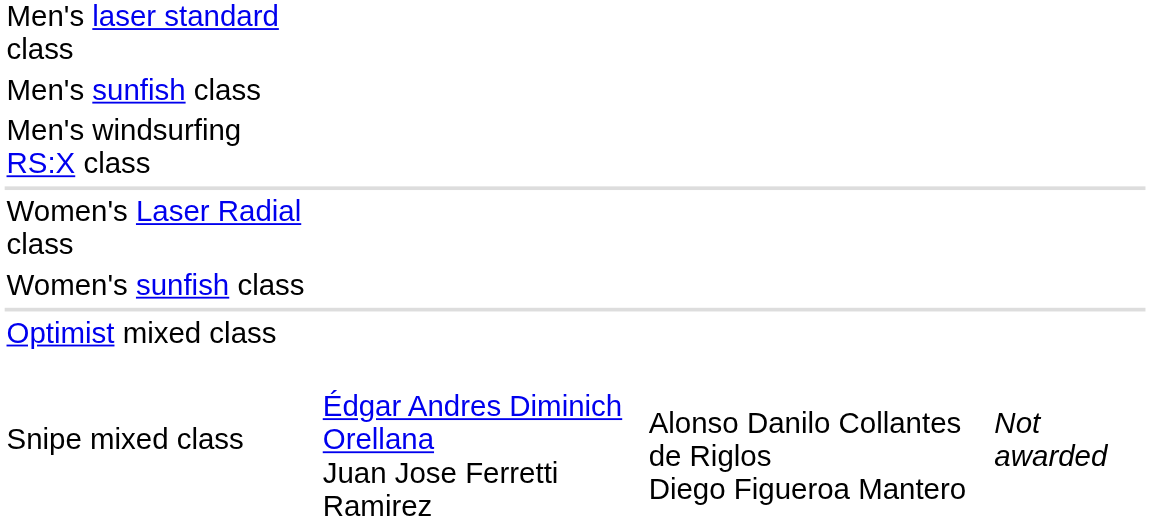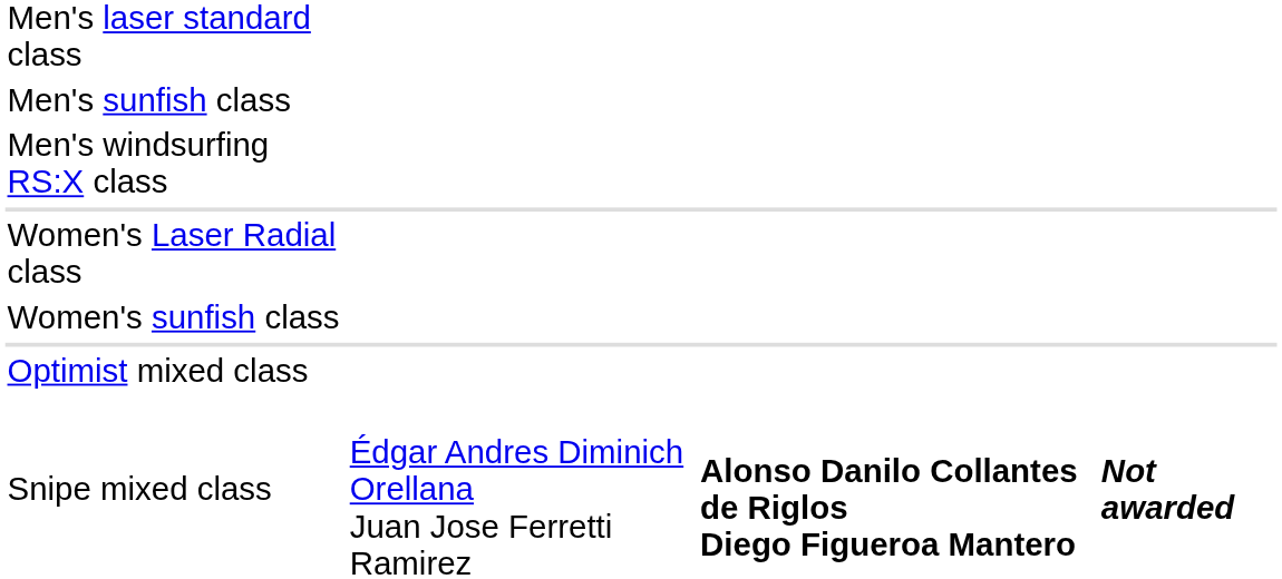Snipe mixed class | column 3: normal -> bold
Snipe mixed class | column 4: normal -> bold
